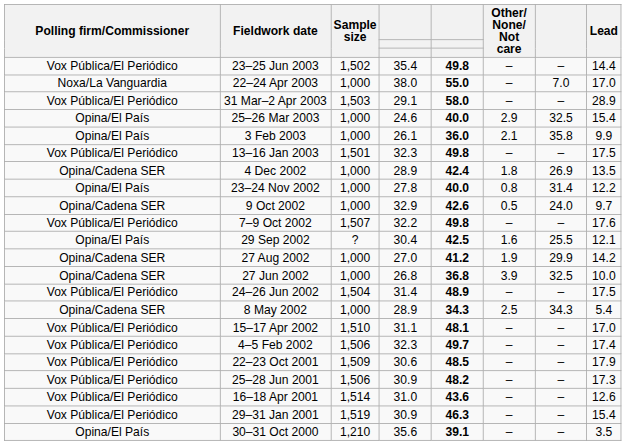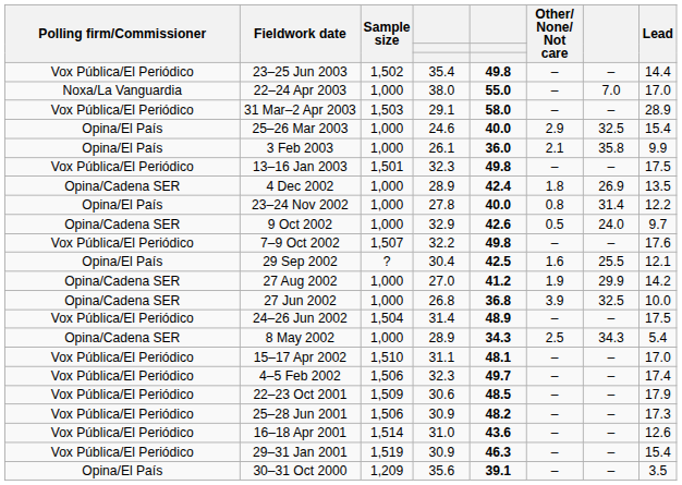30–31 Oct 2000 | Sample size: 1,210 -> 1,209
